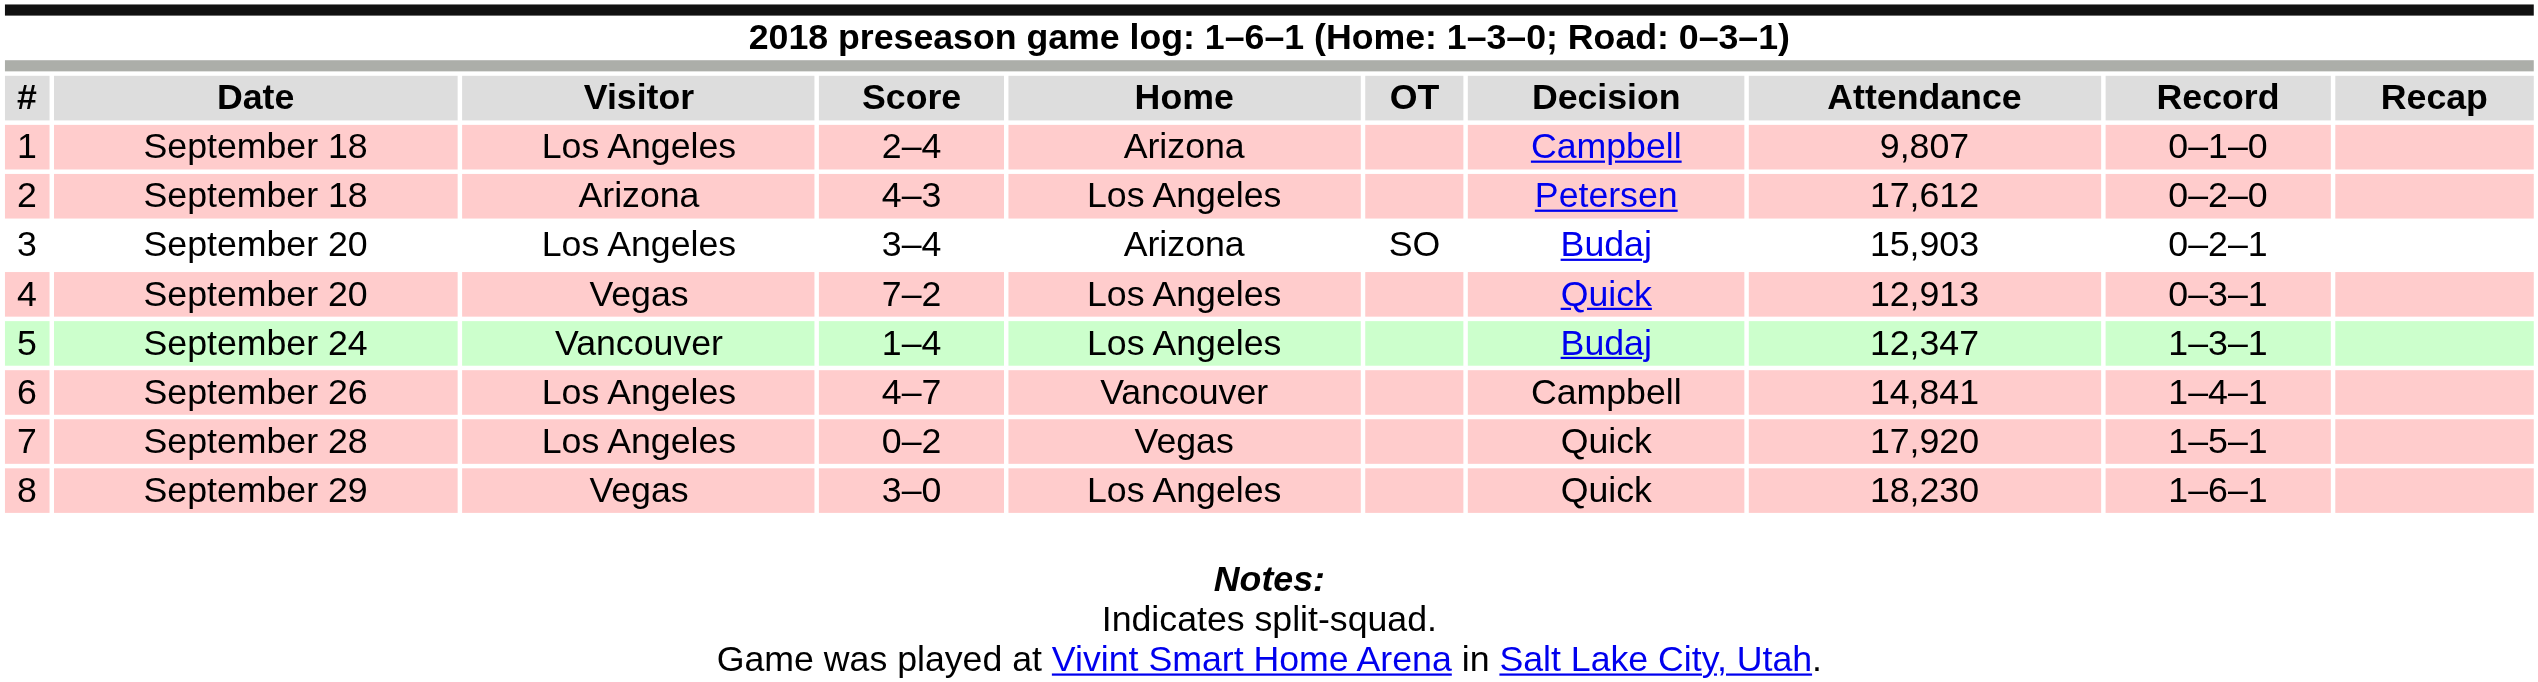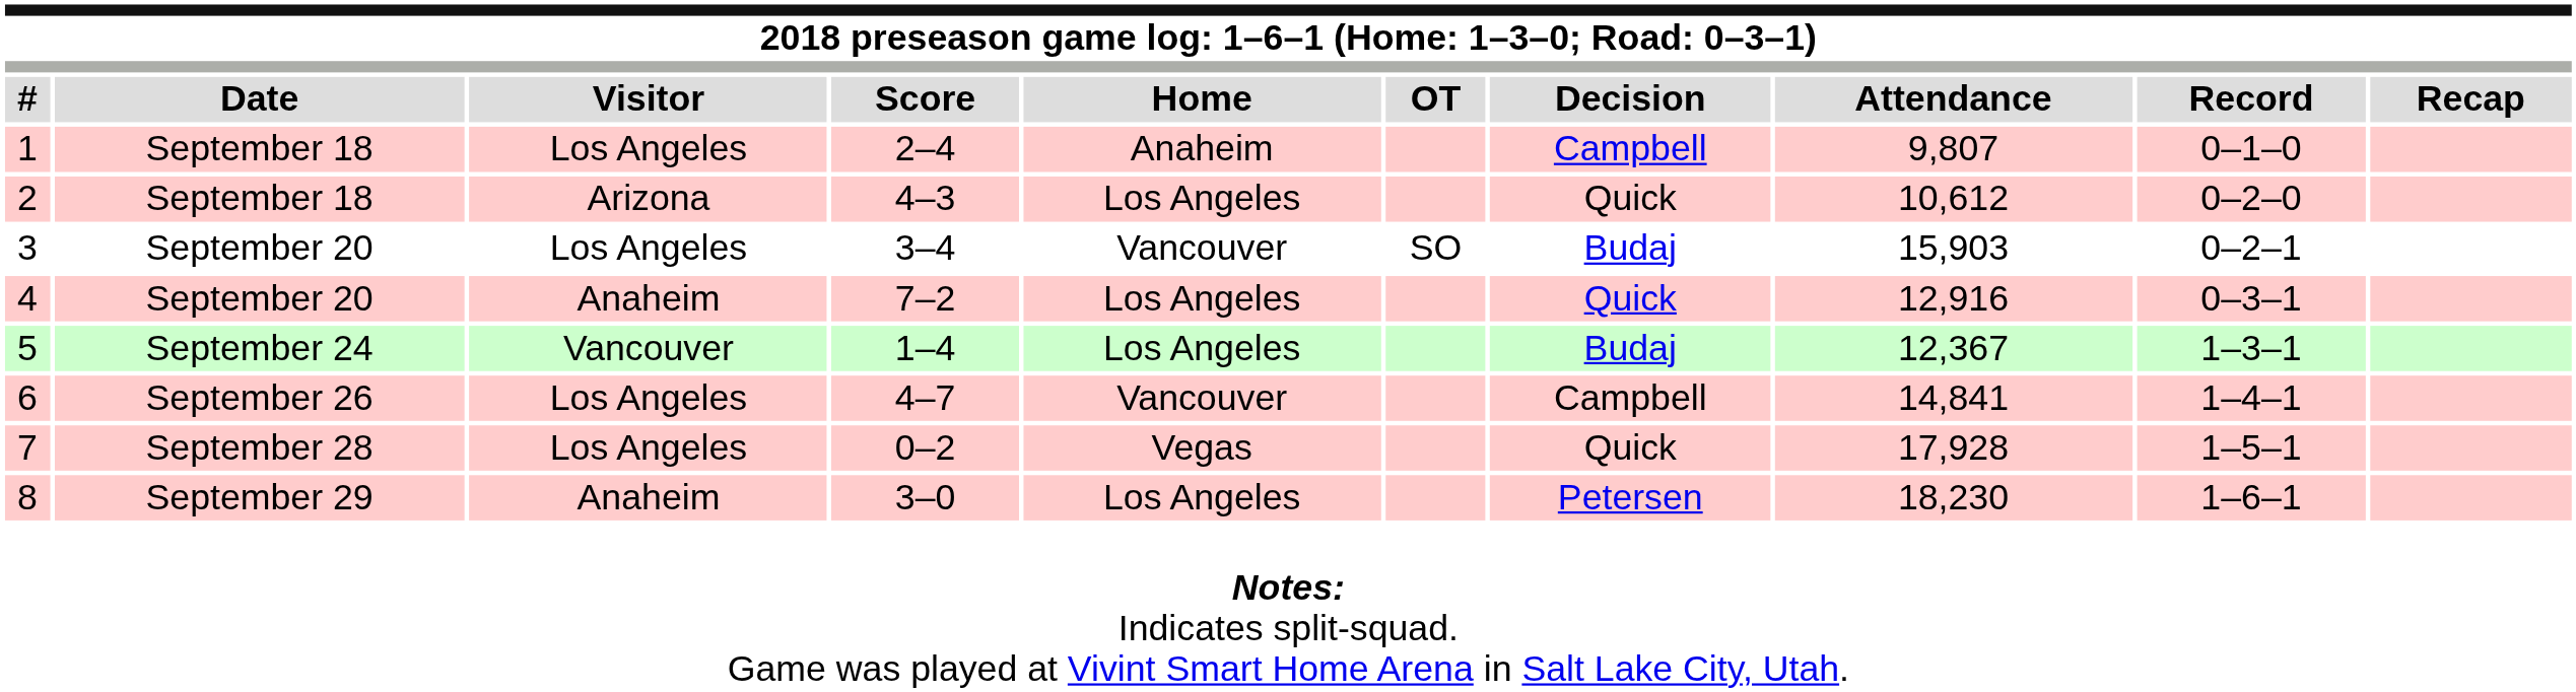1 | Home: Arizona -> Anaheim
2 | Decision: Petersen -> Quick
2 | Attendance: 17,612 -> 10,612
3 | Home: Arizona -> Vancouver
4 | Visitor: Vegas -> Anaheim
4 | Attendance: 12,913 -> 12,916
5 | Attendance: 12,347 -> 12,367
7 | Attendance: 17,920 -> 17,928
8 | Visitor: Vegas -> Anaheim
8 | Decision: Quick -> Petersen
